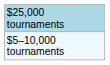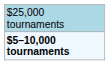row 2 | column 1: normal -> bold
